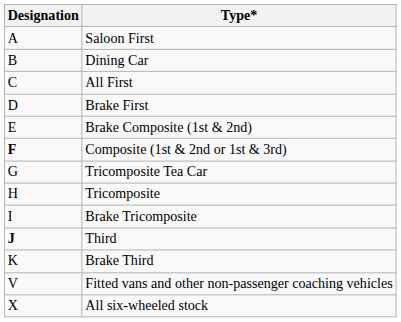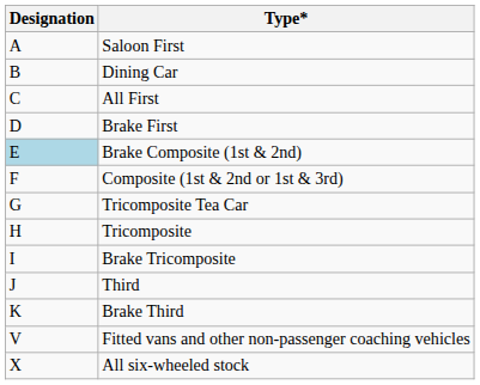Brake Composite (1st & 2nd) | Designation: no background -> lightblue background
Composite (1st & 2nd or 1st & 3rd) | Designation: bold -> normal
Third | Designation: bold -> normal
